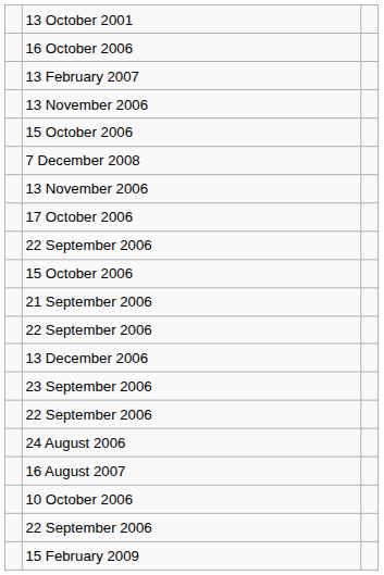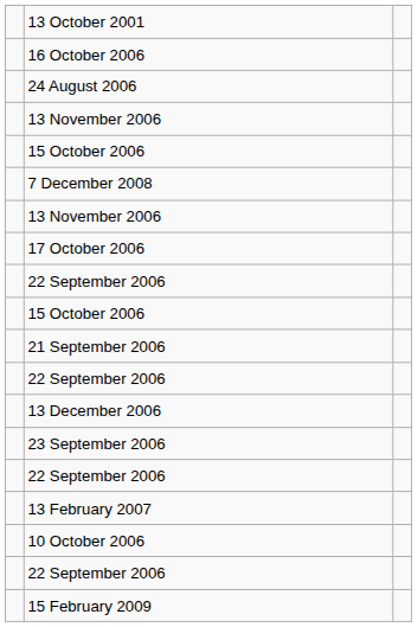rows swapped: 24 August 2006 <-> 13 February 2007
- row: 16 August 2007
